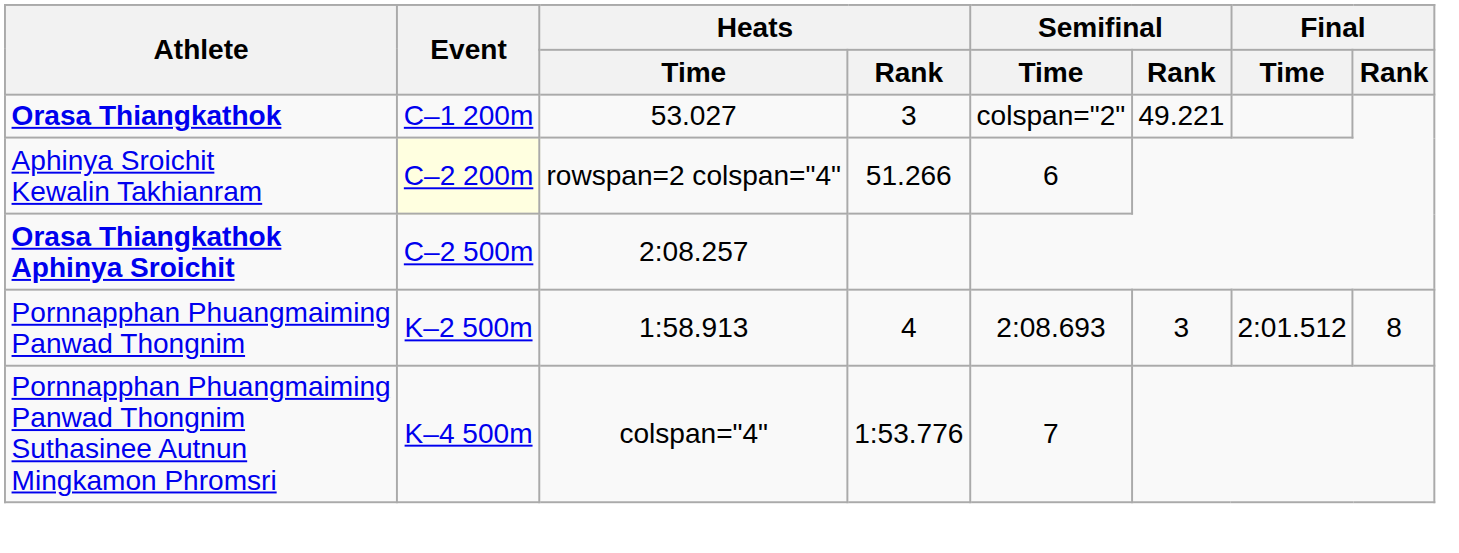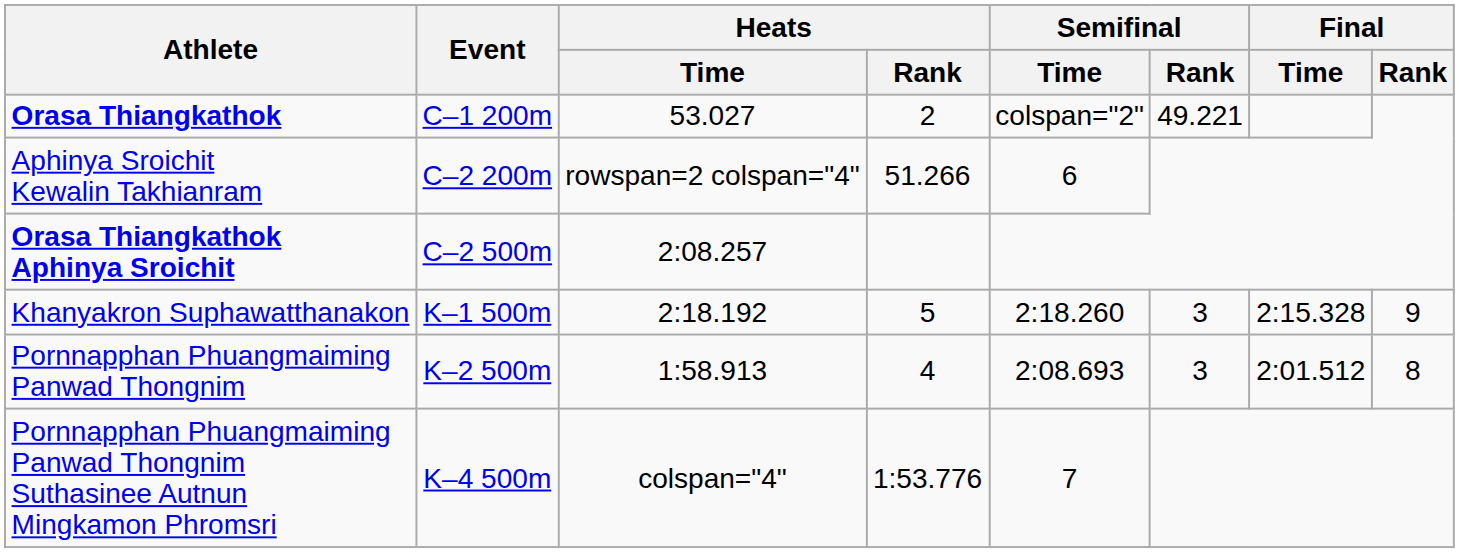Orasa Thiangkathok | Heats / Rank: 3 -> 2
Aphinya Sroichit Kewalin Takhianram | Event: lightyellow background -> no background
+ row: Khanyakron Suphawatthanakon | K–1 500m | 2:18.192 | 5 | 2:18.260 | 3 | 2:15.328 | 9
